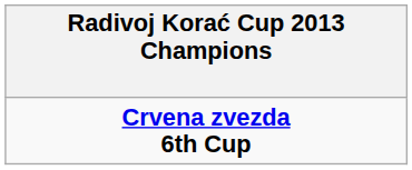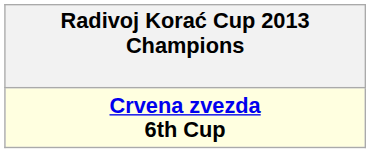row 2 | column 1: no background -> lightyellow background
